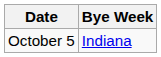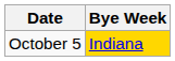October 5 | Bye Week: no background -> gold background
